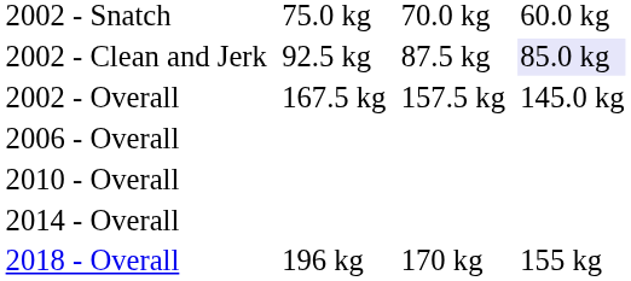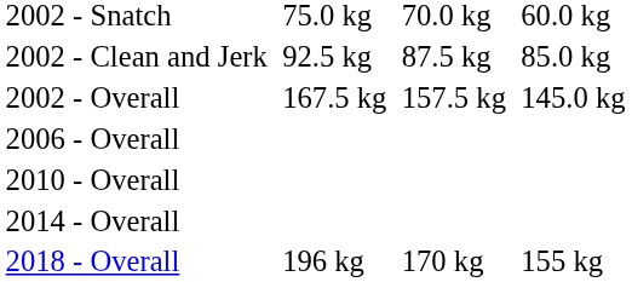2002 - Clean and Jerk | column 4: lavender background -> no background
